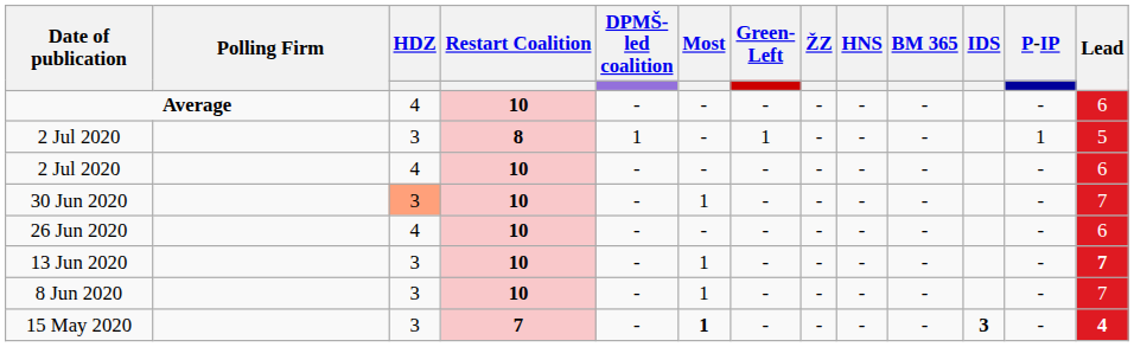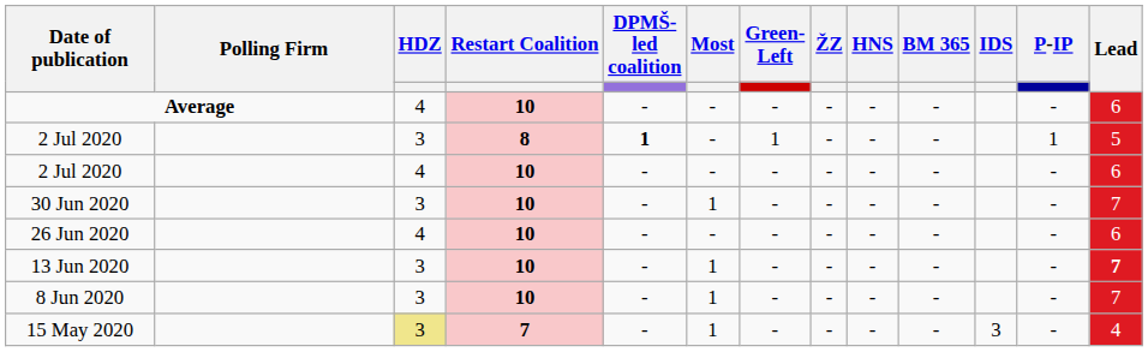2 Jul 2020 / 8 | DPMŠ-led coalition: normal -> bold
30 Jun 2020 | HDZ: lightsalmon background -> no background
15 May 2020 | HDZ: no background -> khaki background
15 May 2020 | Most: bold -> normal
15 May 2020 | IDS: bold -> normal
15 May 2020 | Lead: bold -> normal
